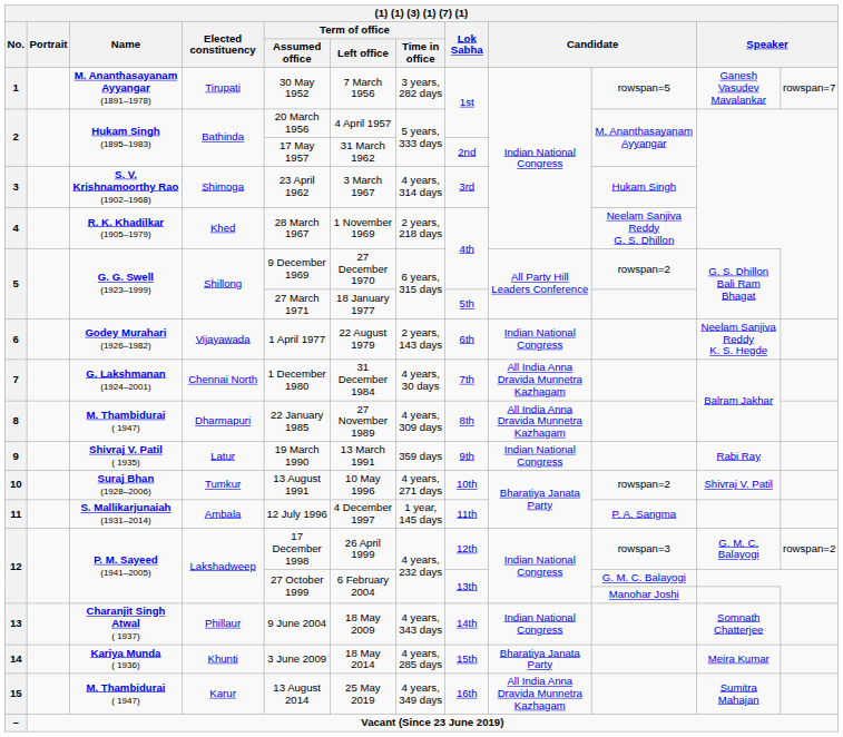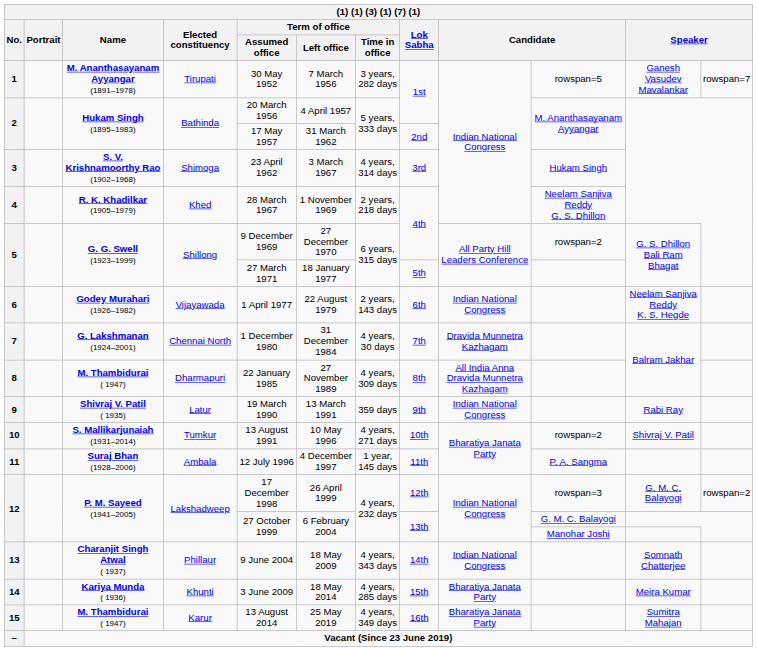7 | column 9: All India Anna Dravida Munnetra Kazhagam -> Dravida Munnetra Kazhagam
10 | Name: Suraj Bhan (1928–2006) -> S. Mallikarjunaiah (1931–2014)
11 | Name: S. Mallikarjunaiah (1931–2014) -> Suraj Bhan (1928–2006)
15 | column 9: All India Anna Dravida Munnetra Kazhagam -> Bharatiya Janata Party
